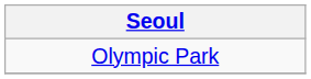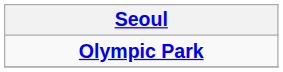row 2 | column 1: normal -> bold
